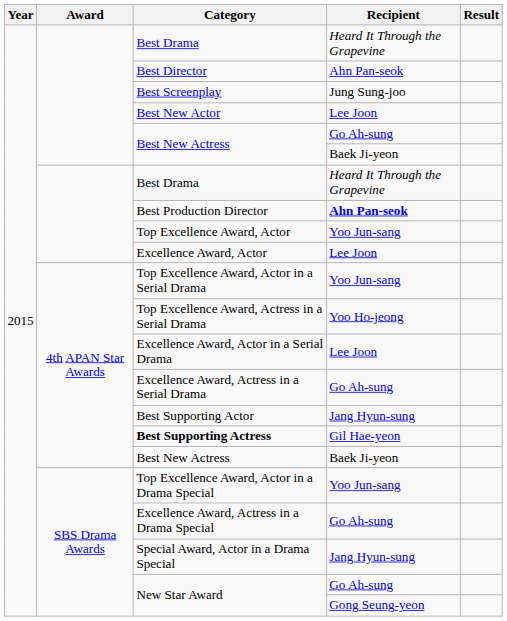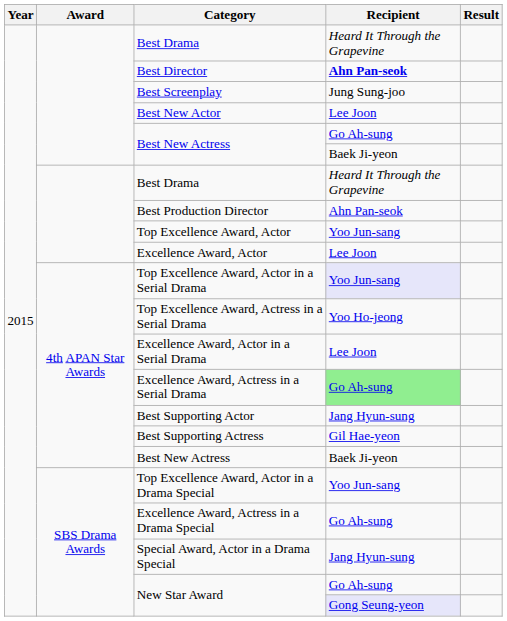Best Director | Recipient: normal -> bold
Best Production Director | Recipient: bold -> normal
Top Excellence Award, Actor in a Serial Drama | Recipient: no background -> lavender background
Excellence Award, Actress in a Serial Drama | Recipient: no background -> lightgreen background
Best Supporting Actress | Category: bold -> normal
New Star Award / Gong Seung-yeon | Recipient: no background -> lavender background
